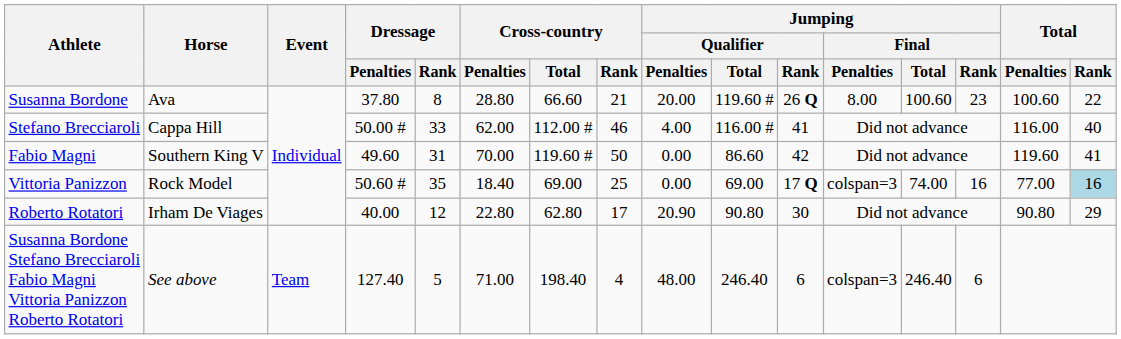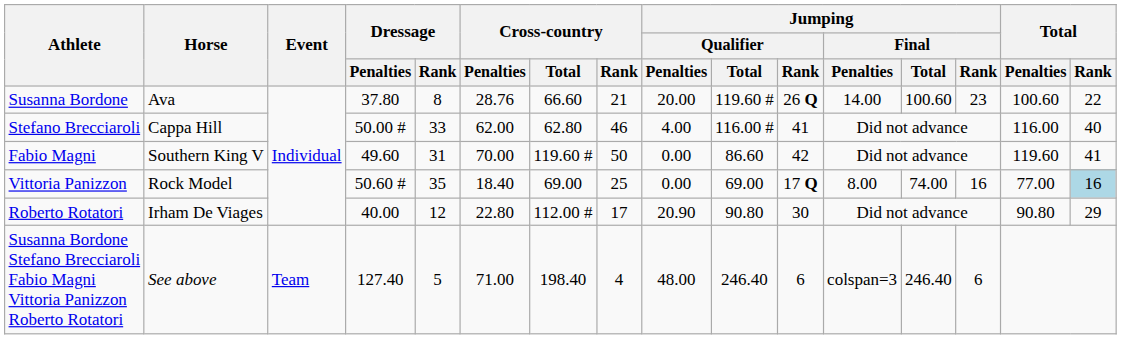Susanna Bordone | Cross-country / Penalties: 28.80 -> 28.76
Susanna Bordone | Jumping / Final / Penalties: 8.00 -> 14.00
Stefano Brecciaroli | Cross-country / Total: 112.00 # -> 62.80
Vittoria Panizzon | Jumping / Final / Penalties: colspan=3 -> 8.00
Roberto Rotatori | Cross-country / Total: 62.80 -> 112.00 #
